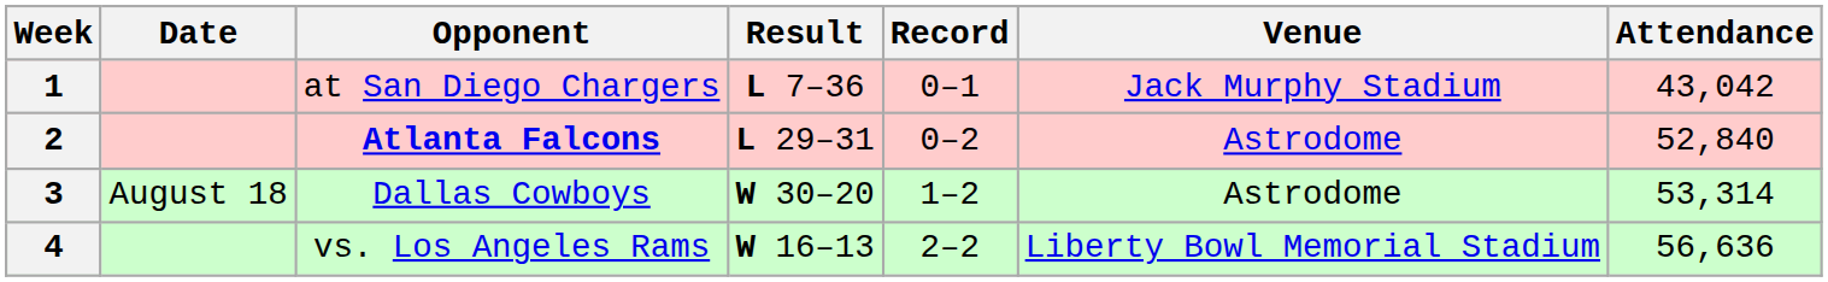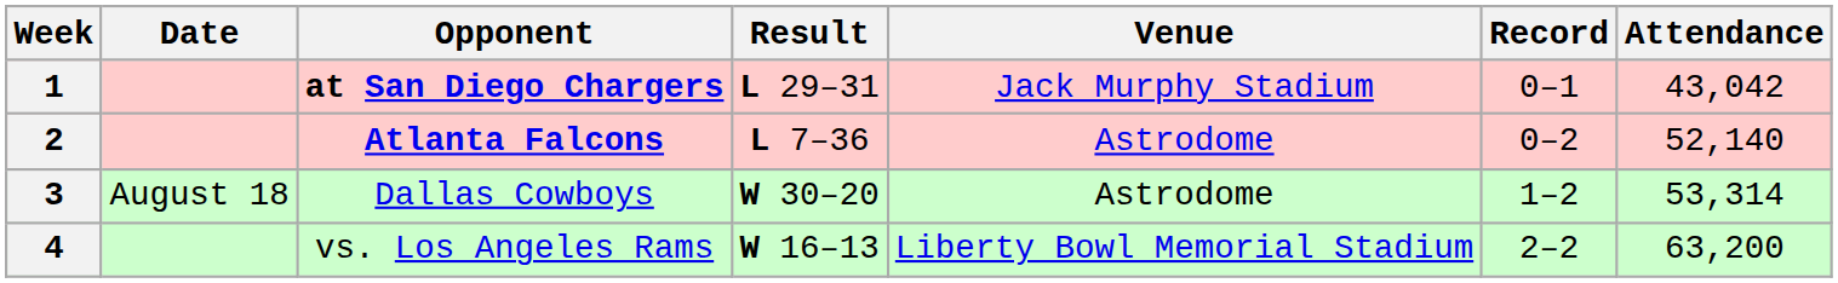columns swapped: Record <-> Venue
1 | Opponent: normal -> bold
1 | Result: L 7–36 -> L 29–31
2 | Result: L 29–31 -> L 7–36
2 | Attendance: 52,840 -> 52,140
4 | Attendance: 56,636 -> 63,200
